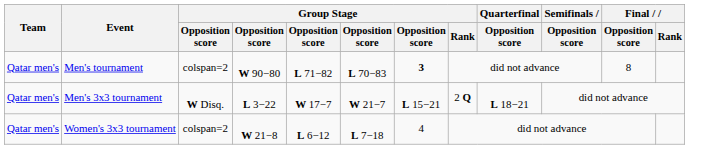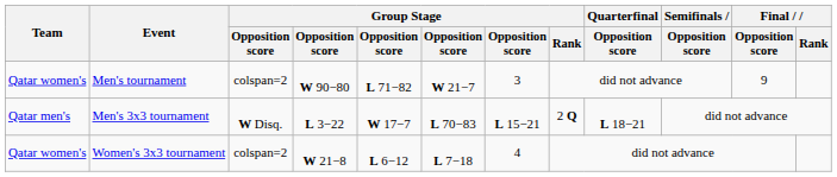Men's tournament | Team: Qatar men's -> Qatar women's
Men's tournament | column 6: L 70−83 -> W 21−7
Men's tournament | column 7: bold -> normal
Men's tournament | Final / Opposition score: 8 -> 9
Men's 3x3 tournament | column 6: W 21−7 -> L 70−83
Women's 3x3 tournament | Team: Qatar men's -> Qatar women's
